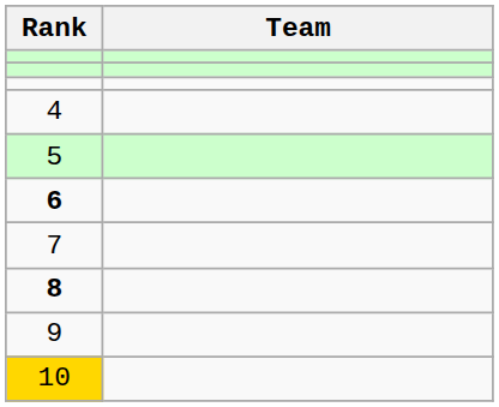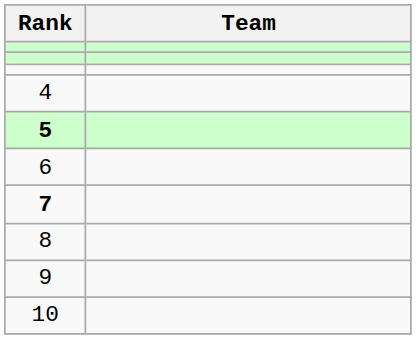row 6 | Rank: normal -> bold
row 7 | Rank: bold -> normal
row 8 | Rank: normal -> bold
row 9 | Rank: bold -> normal
row 11 | Rank: gold background -> no background
